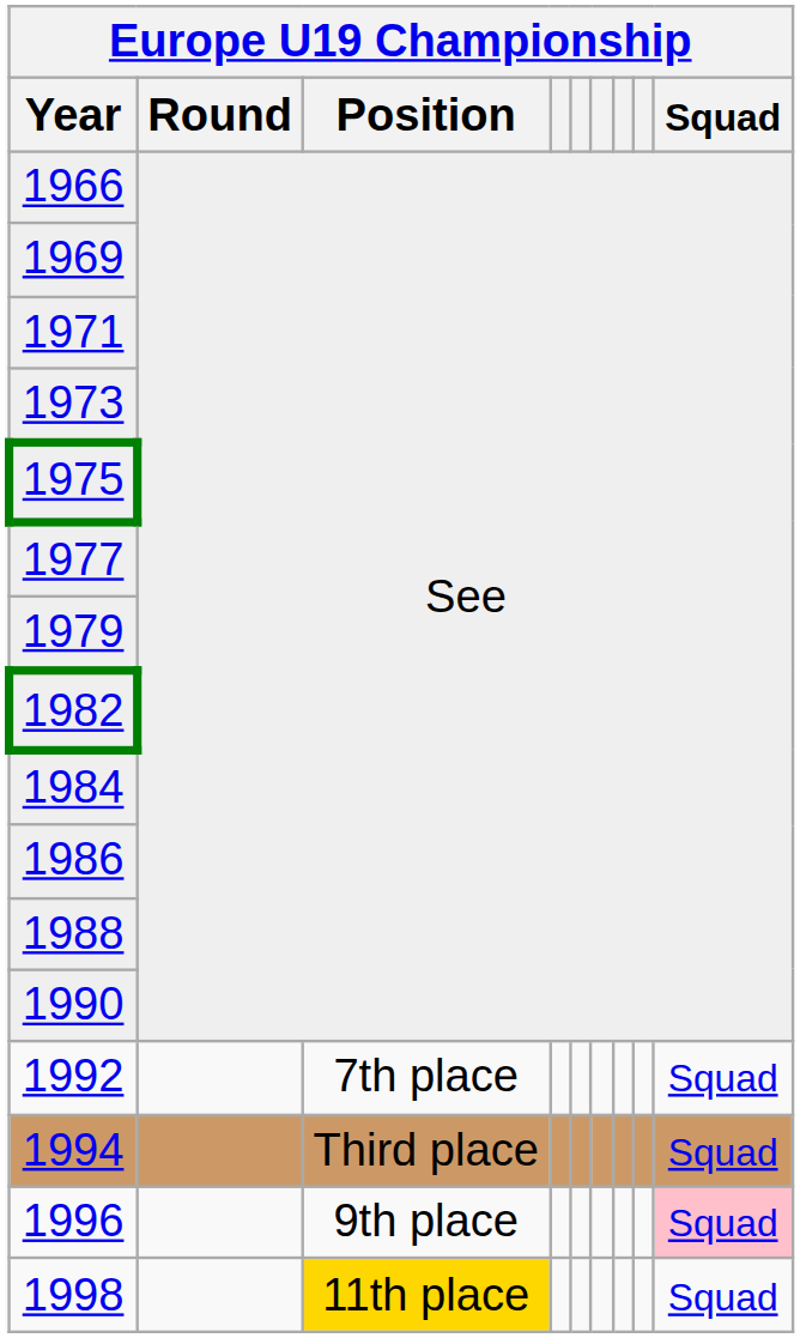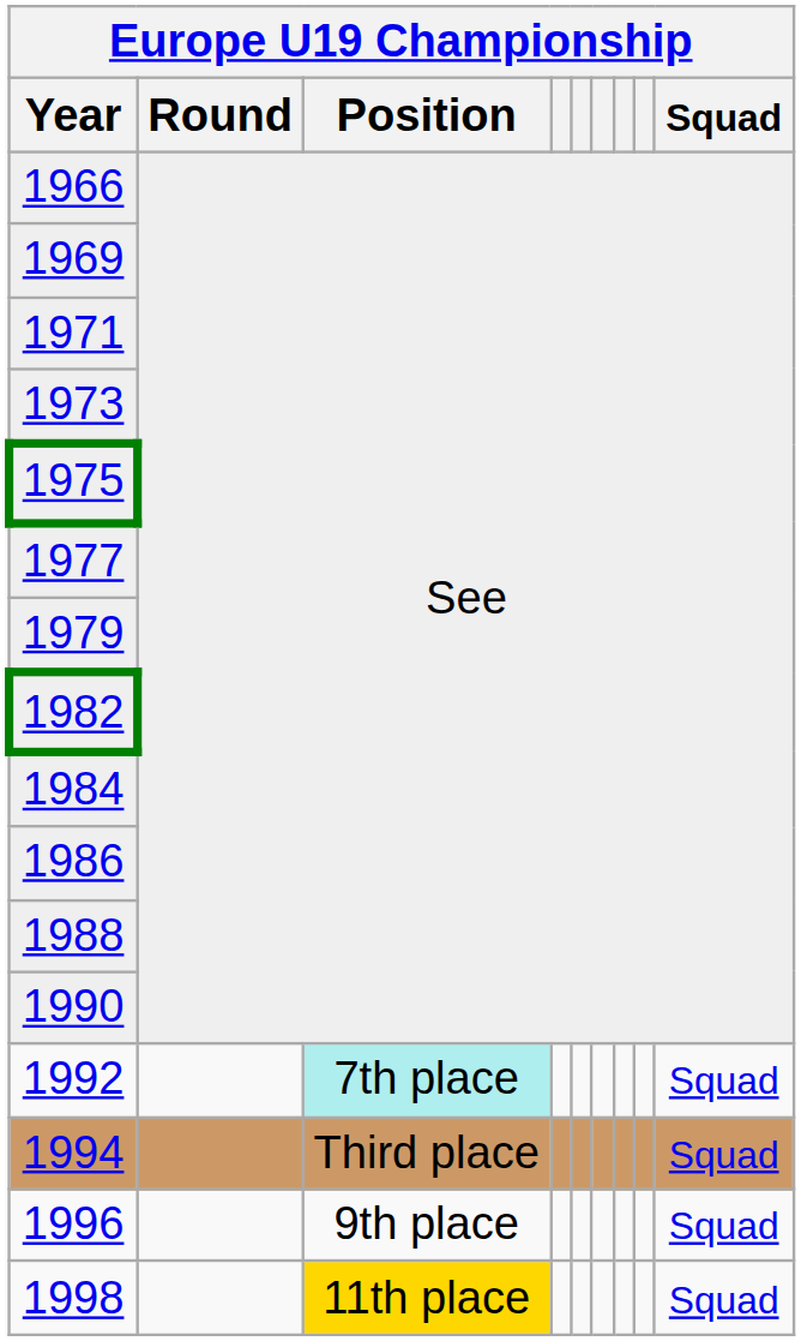1992 | Europe U19 Championship / Position: no background -> paleturquoise background
1996 | Europe U19 Championship / Squad: pink background -> no background
